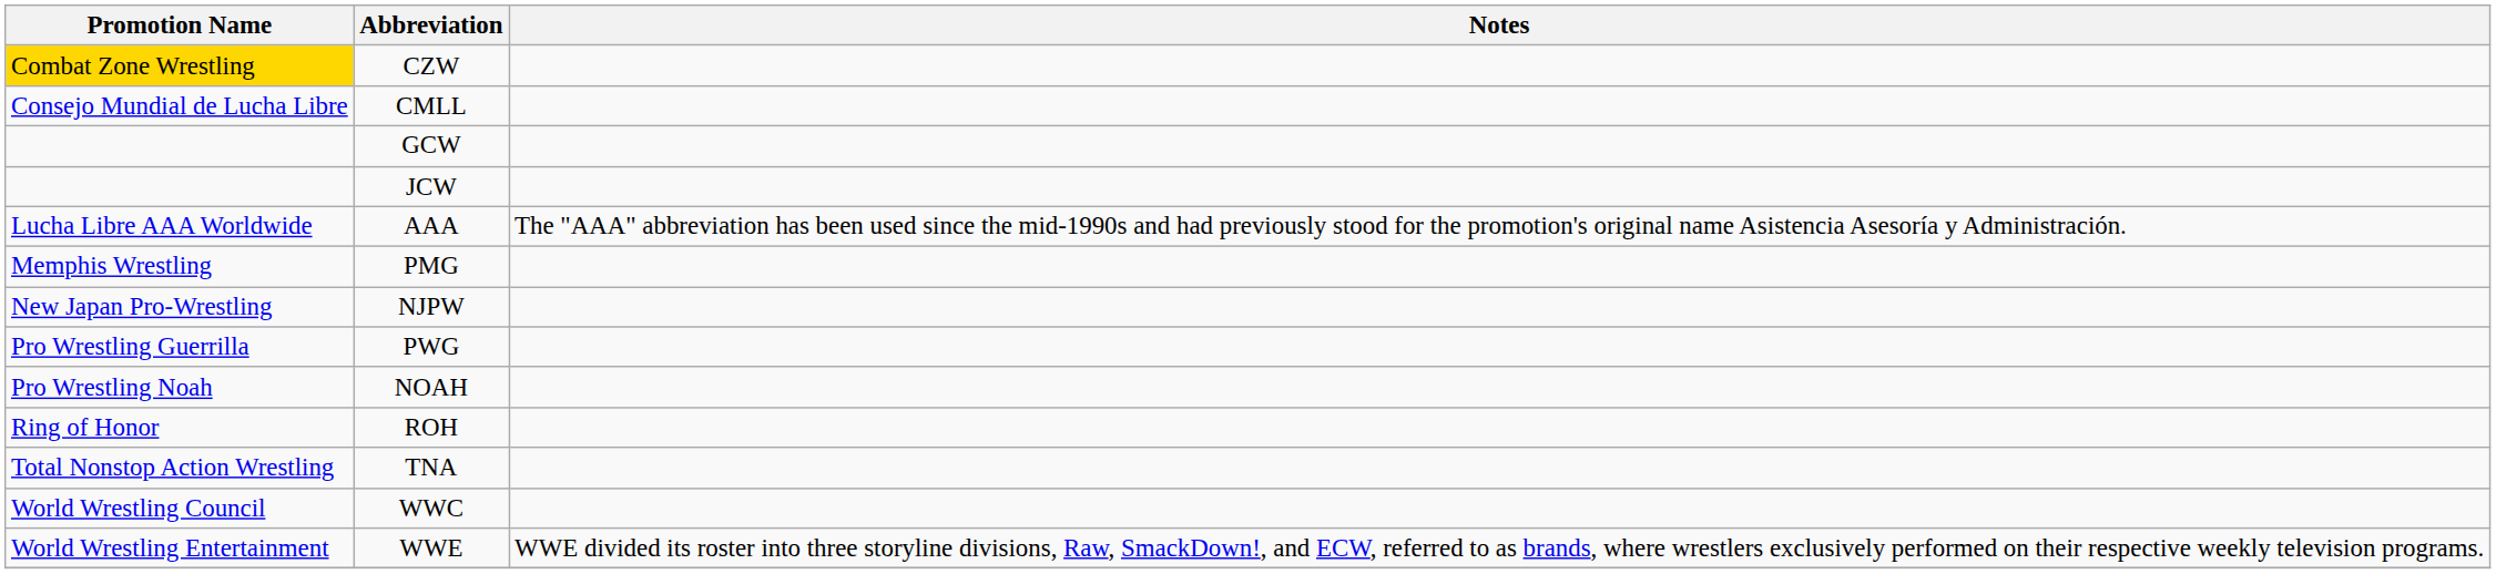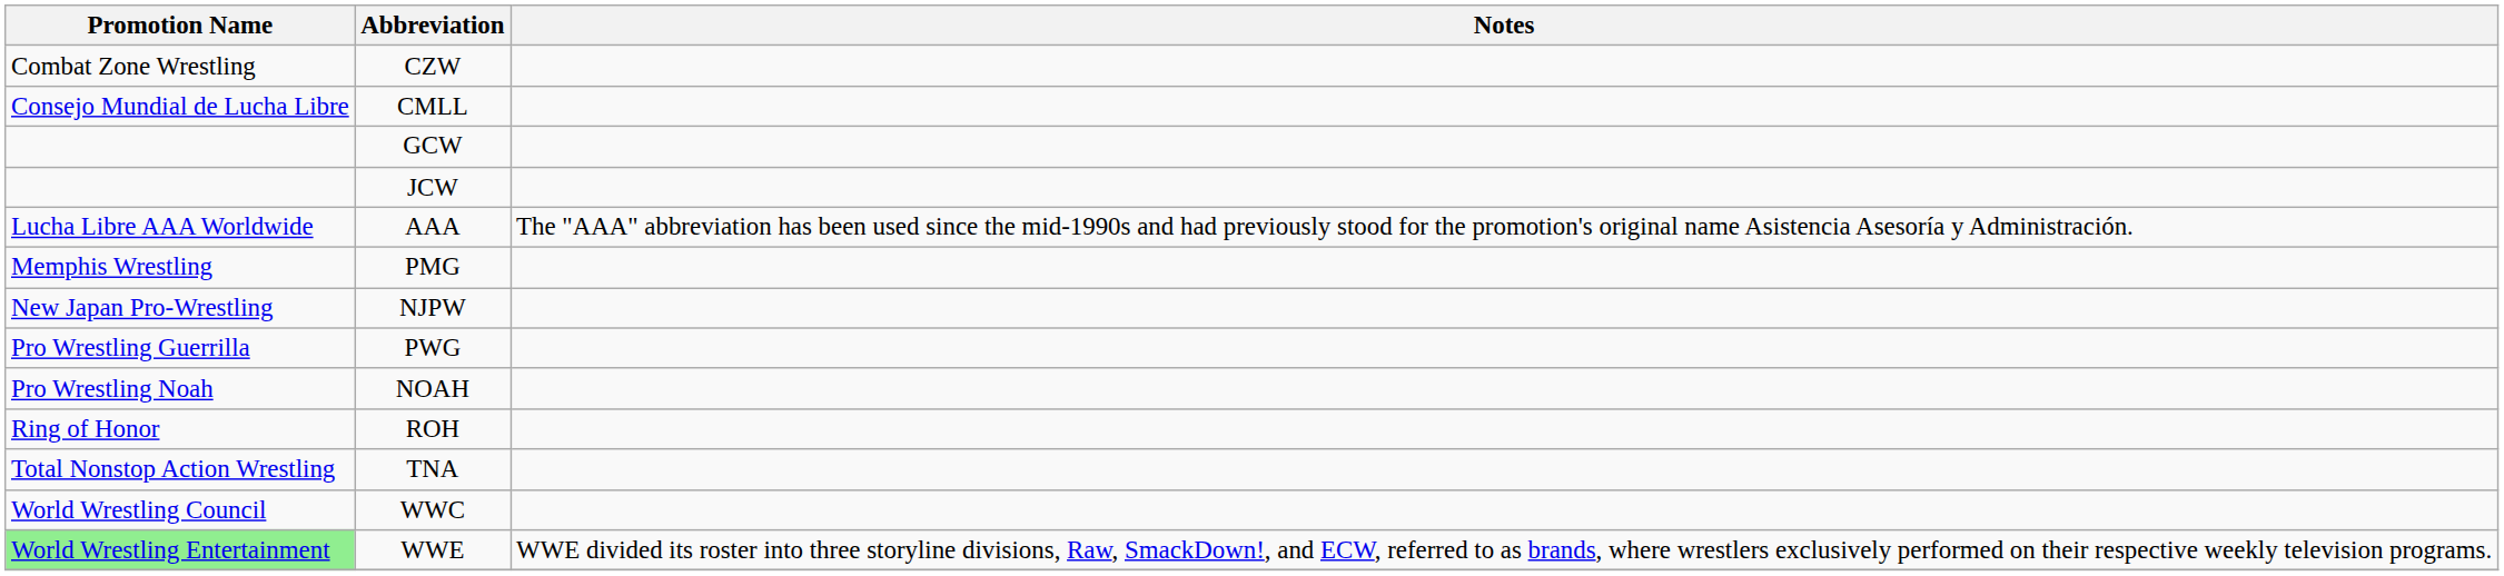CZW | Promotion Name: gold background -> no background
WWE | Promotion Name: no background -> lightgreen background
